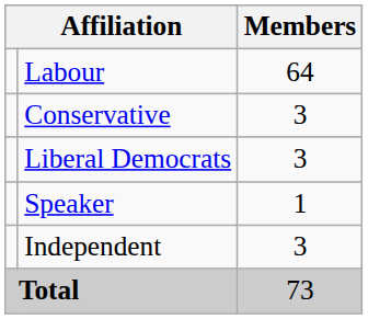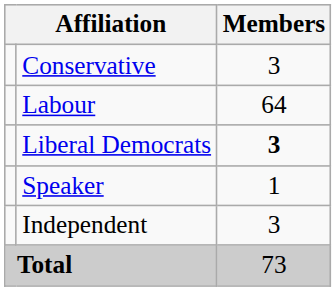rows swapped: Labour <-> Conservative
Liberal Democrats | Members: normal -> bold
